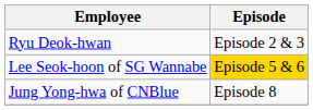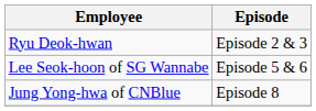Lee Seok-hoon of SG Wannabe | Episode: gold background -> no background
